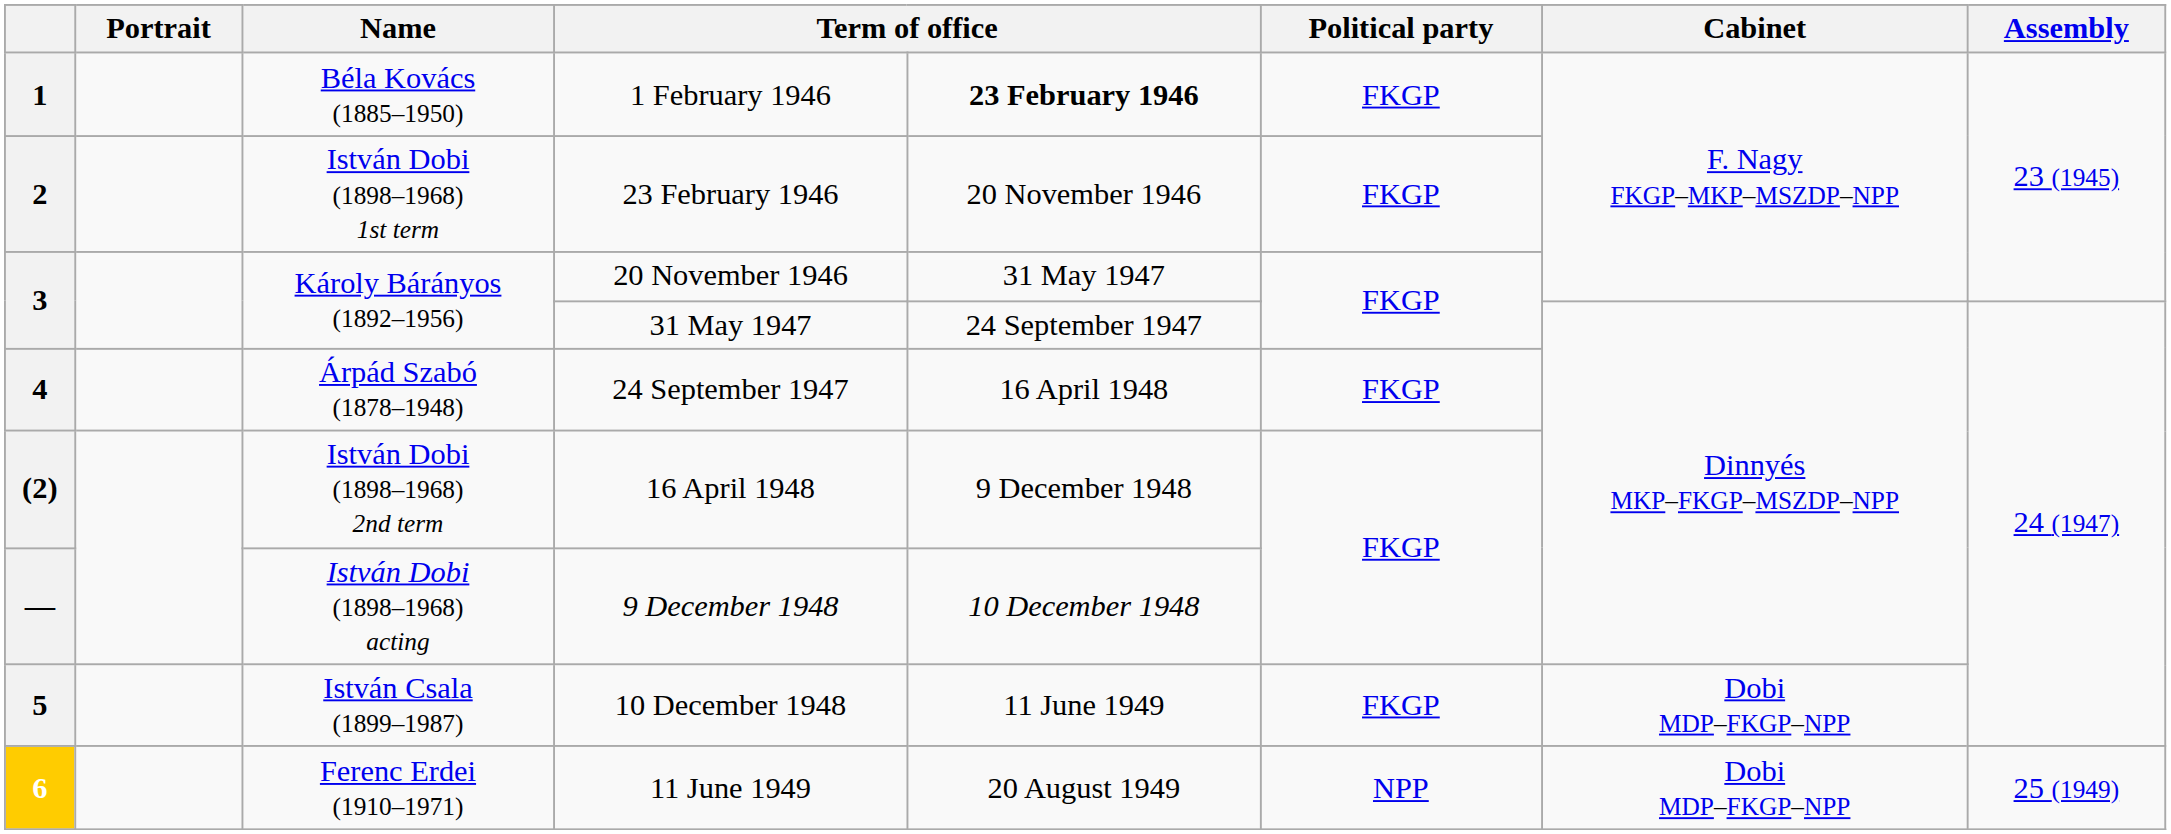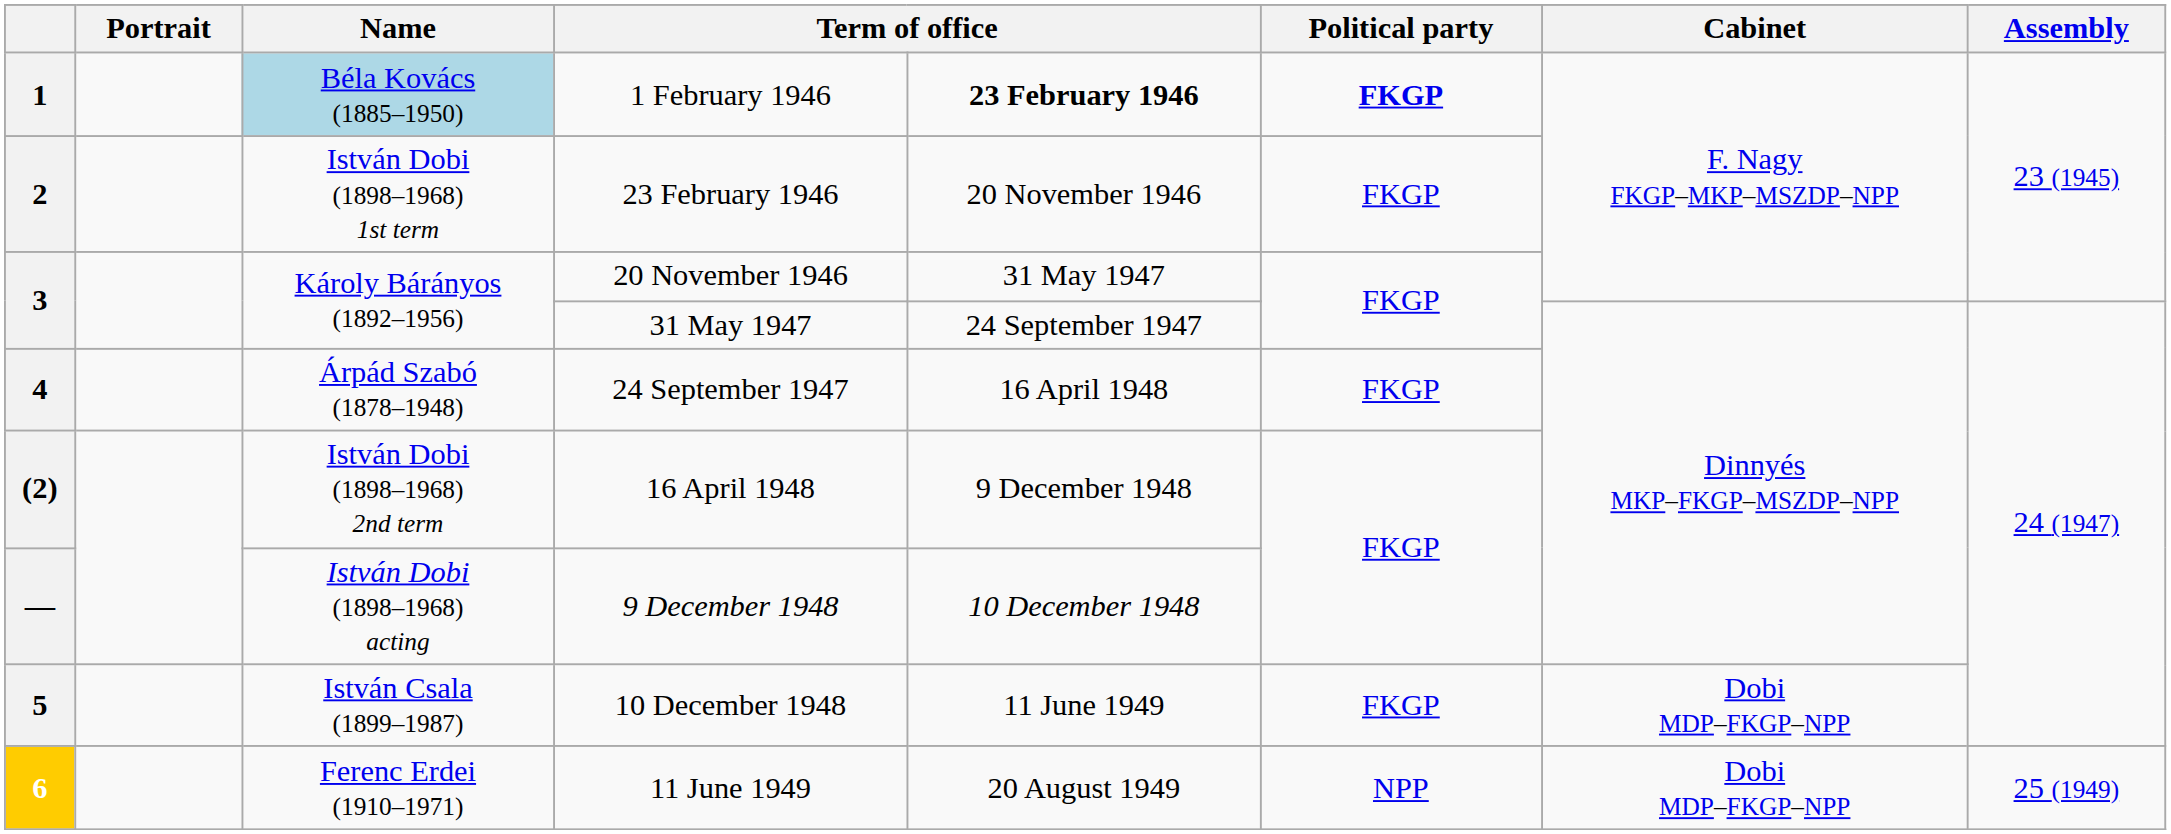1 February 1946 | Name: no background -> lightblue background
1 February 1946 | Political party: normal -> bold
